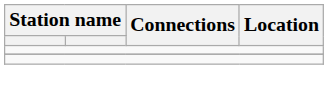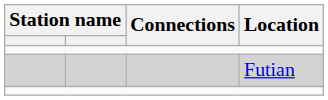+ row: Futian
